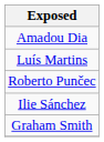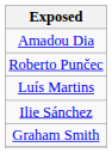row 3 | column 1: Luís Martins -> Roberto Punčec
row 4 | column 1: Roberto Punčec -> Luís Martins
